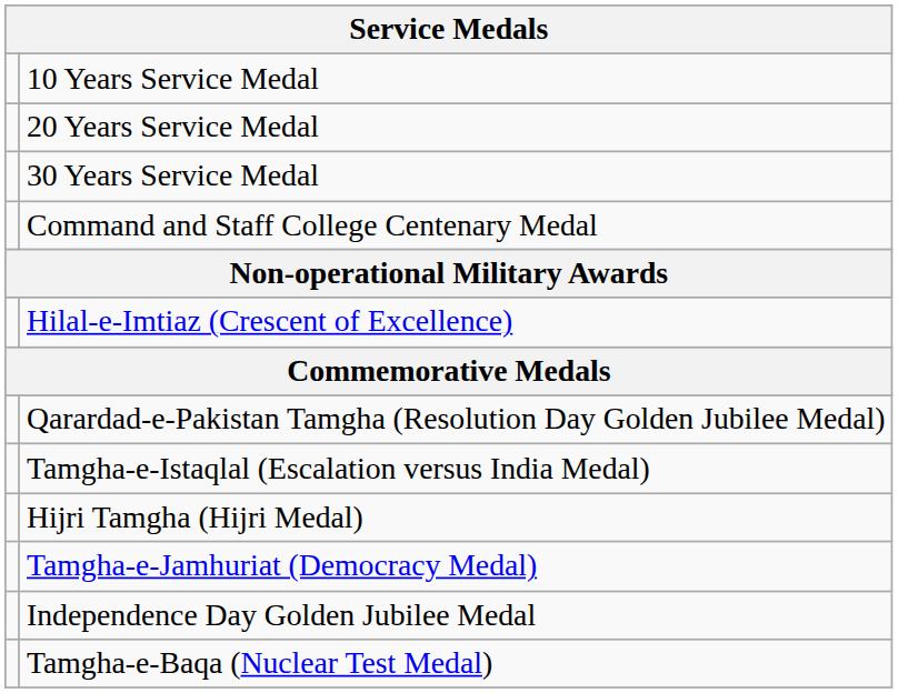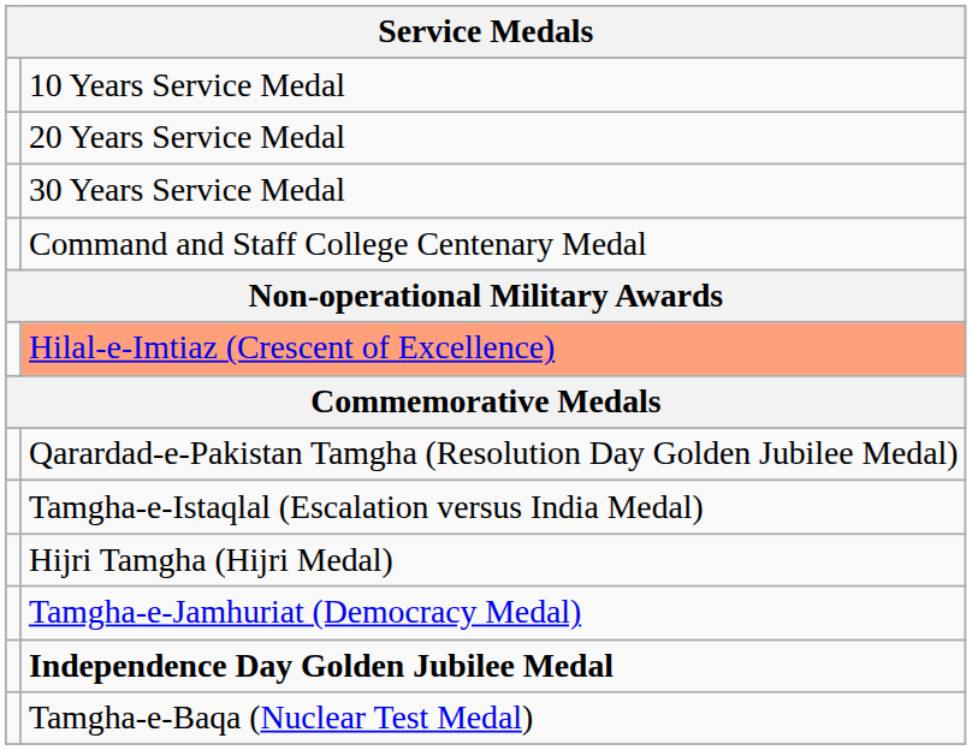Hilal-e-Imtiaz (Crescent of Excellence) | column 2: no background -> lightsalmon background
Independence Day Golden Jubilee Medal | column 2: normal -> bold
